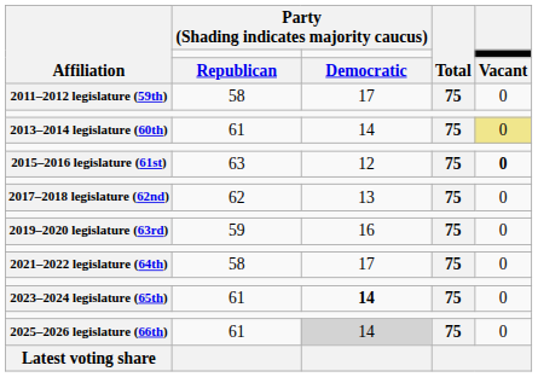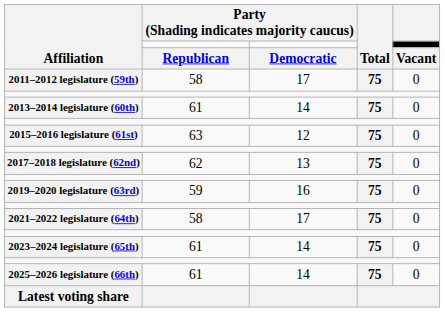2013–2014 legislature (60th) | column 5: khaki background -> no background
2015–2016 legislature (61st) | column 5: bold -> normal
2023–2024 legislature (65th) | column 3: bold -> normal
2025–2026 legislature (66th) | column 3: lightgrey background -> no background
